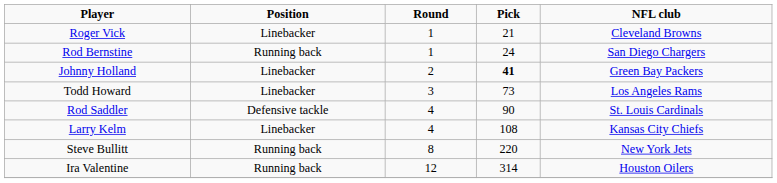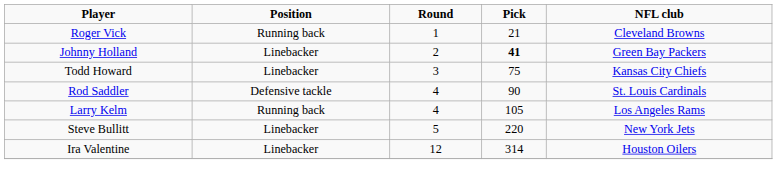Roger Vick | Position: Linebacker -> Running back
- row: Rod Bernstine | Running back | 1 | 24 | San Diego Chargers
Todd Howard | Pick: 73 -> 75
Todd Howard | NFL club: Los Angeles Rams -> Kansas City Chiefs
Larry Kelm | Position: Linebacker -> Running back
Larry Kelm | Pick: 108 -> 105
Larry Kelm | NFL club: Kansas City Chiefs -> Los Angeles Rams
Steve Bullitt | Position: Running back -> Linebacker
Steve Bullitt | Round: 8 -> 5
Ira Valentine | Position: Running back -> Linebacker
